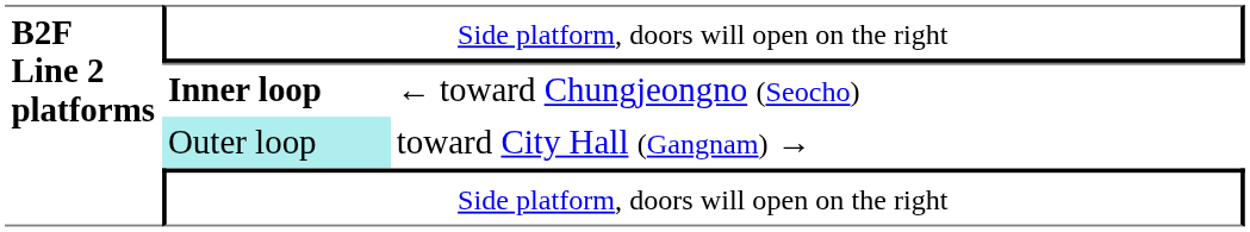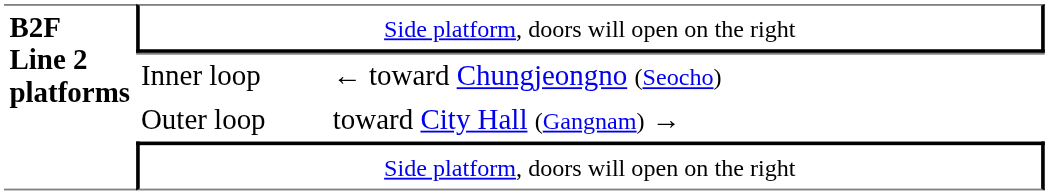Inner loop | column 2: bold -> normal
Outer loop | column 2: paleturquoise background -> no background
